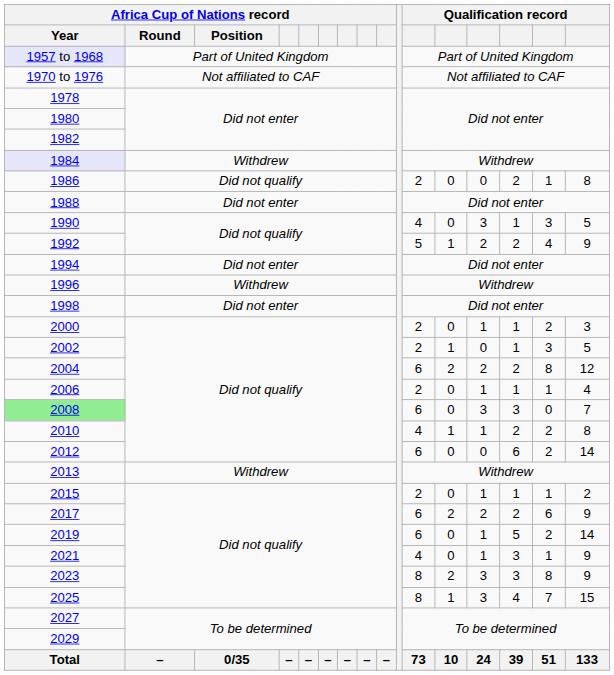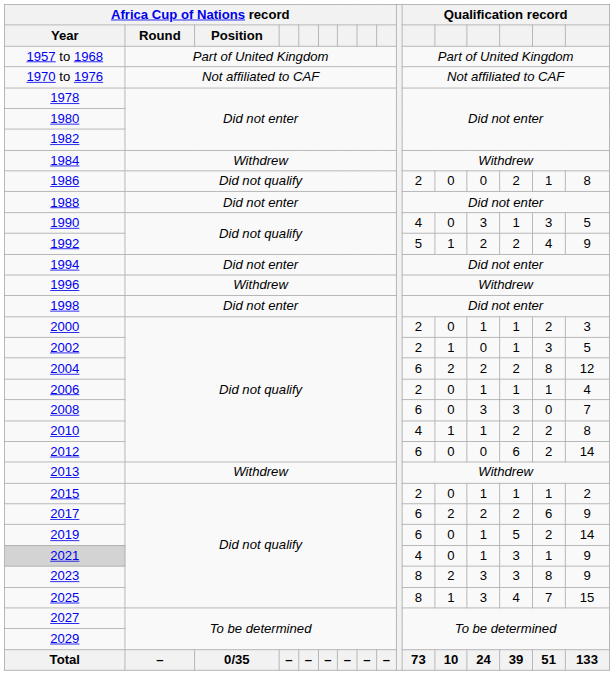1957 to 1968 | Africa Cup of Nations record / Year: lavender background -> no background
1984 | Africa Cup of Nations record / Year: lavender background -> no background
2008 | Africa Cup of Nations record / Year: lightgreen background -> no background
2021 | Africa Cup of Nations record / Year: no background -> lightgrey background
